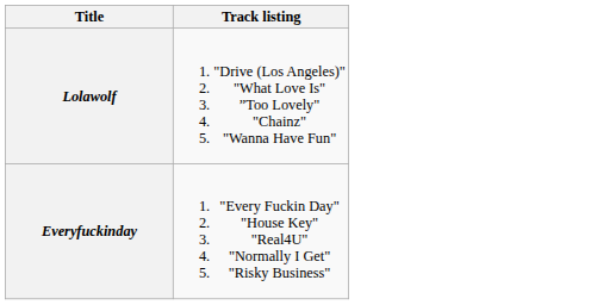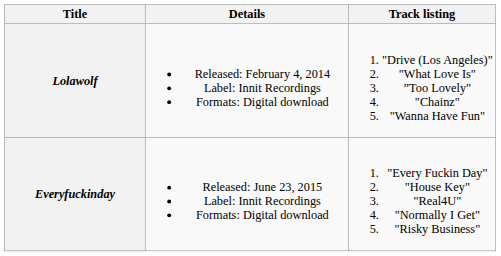+ column: Details | Released: February 4, 2014 Label: Innit Recordings Formats: Digital download | Released: June 23, 2015 Label: Innit Recordings Formats: Digital download
